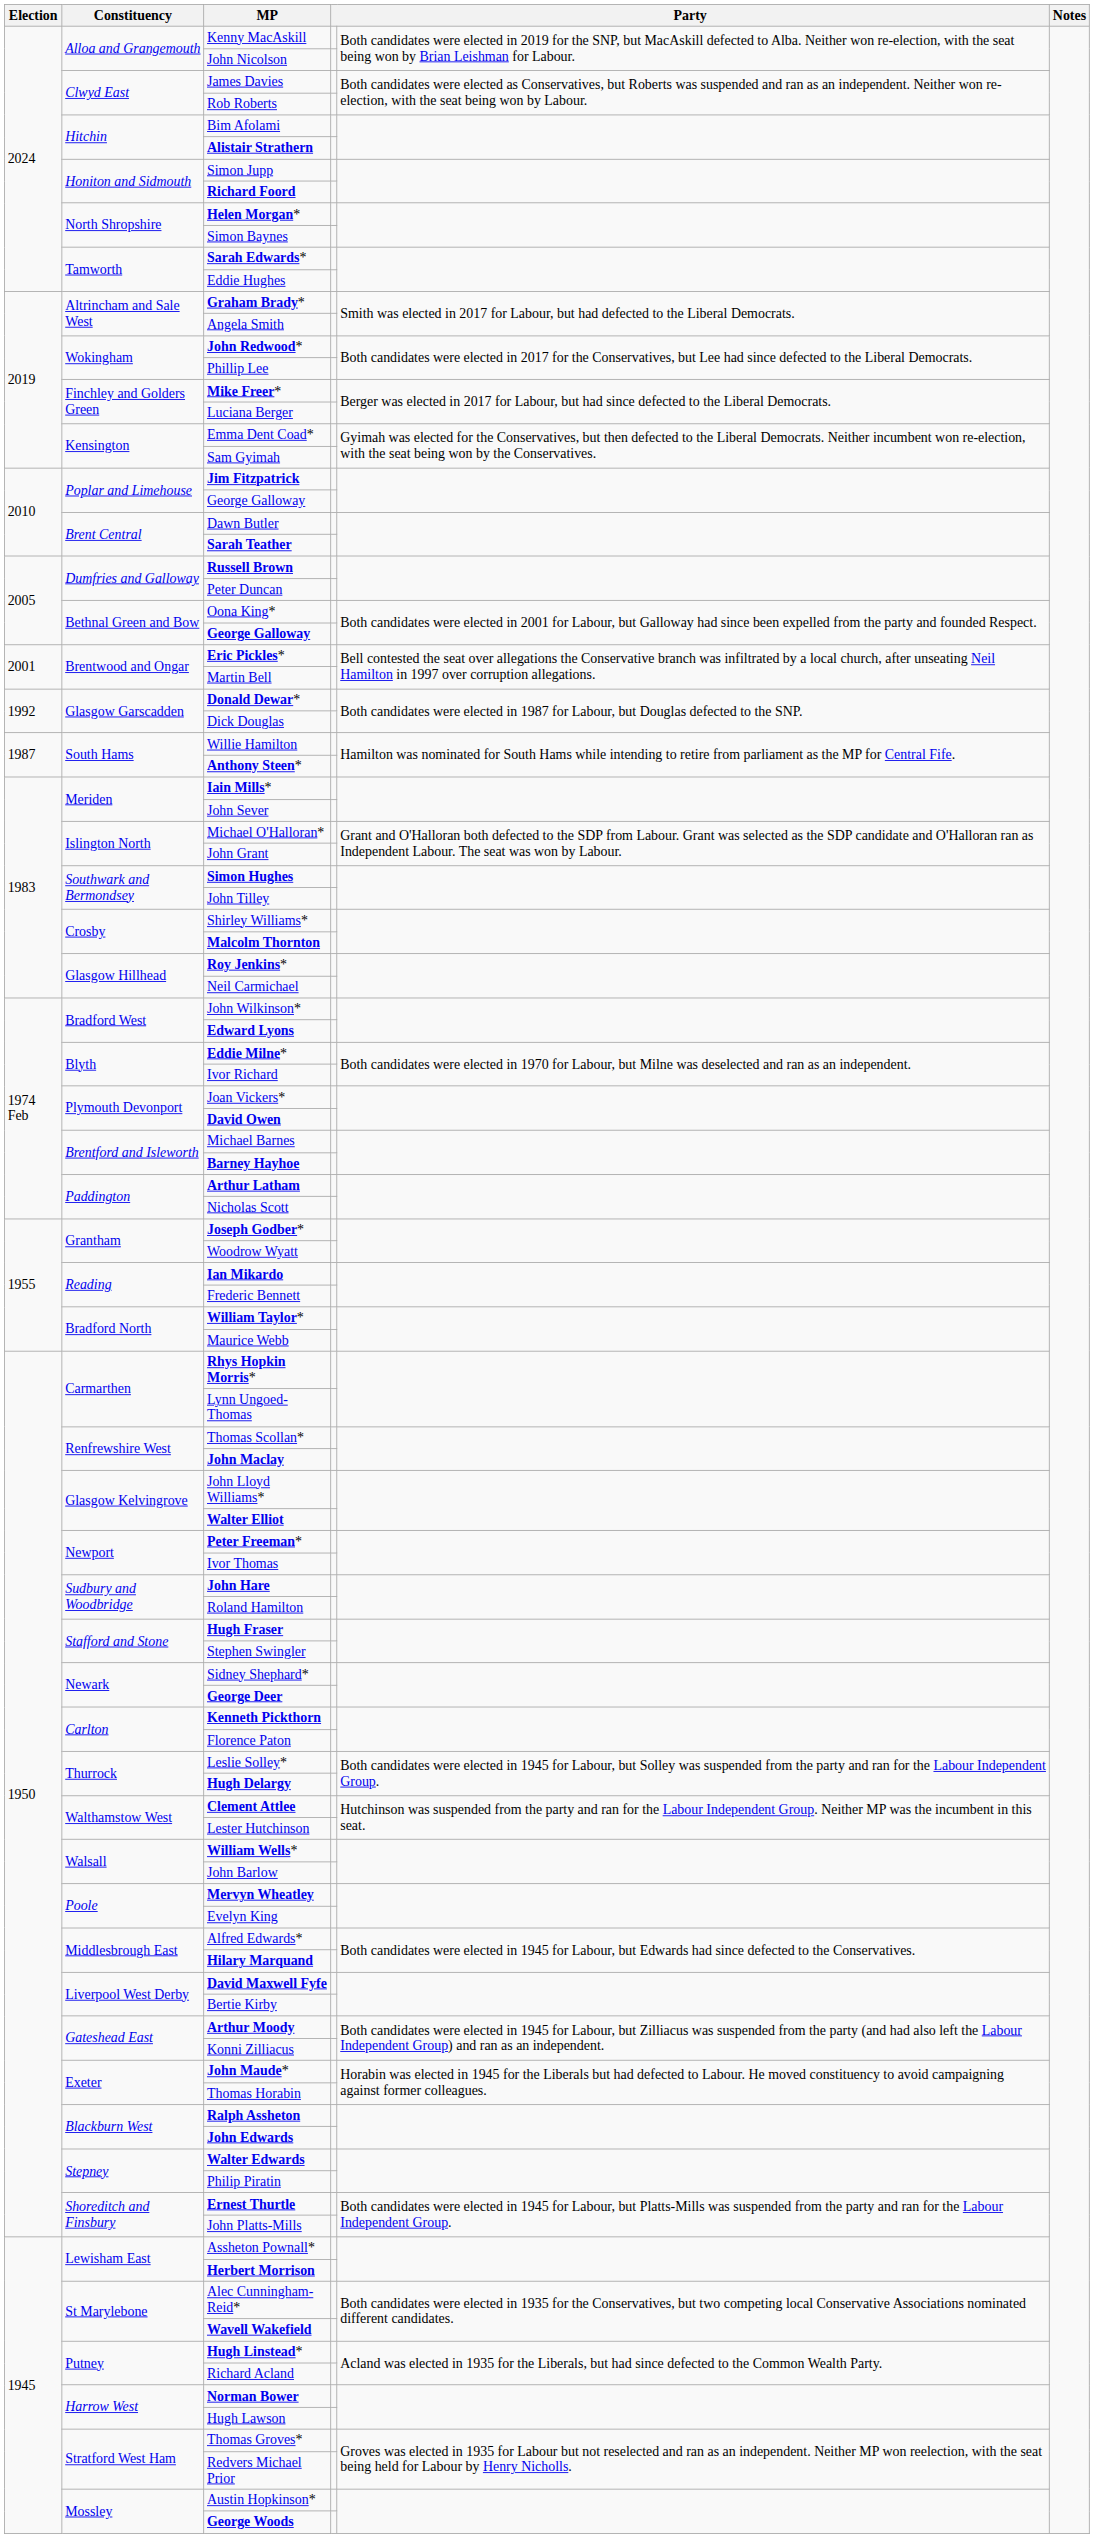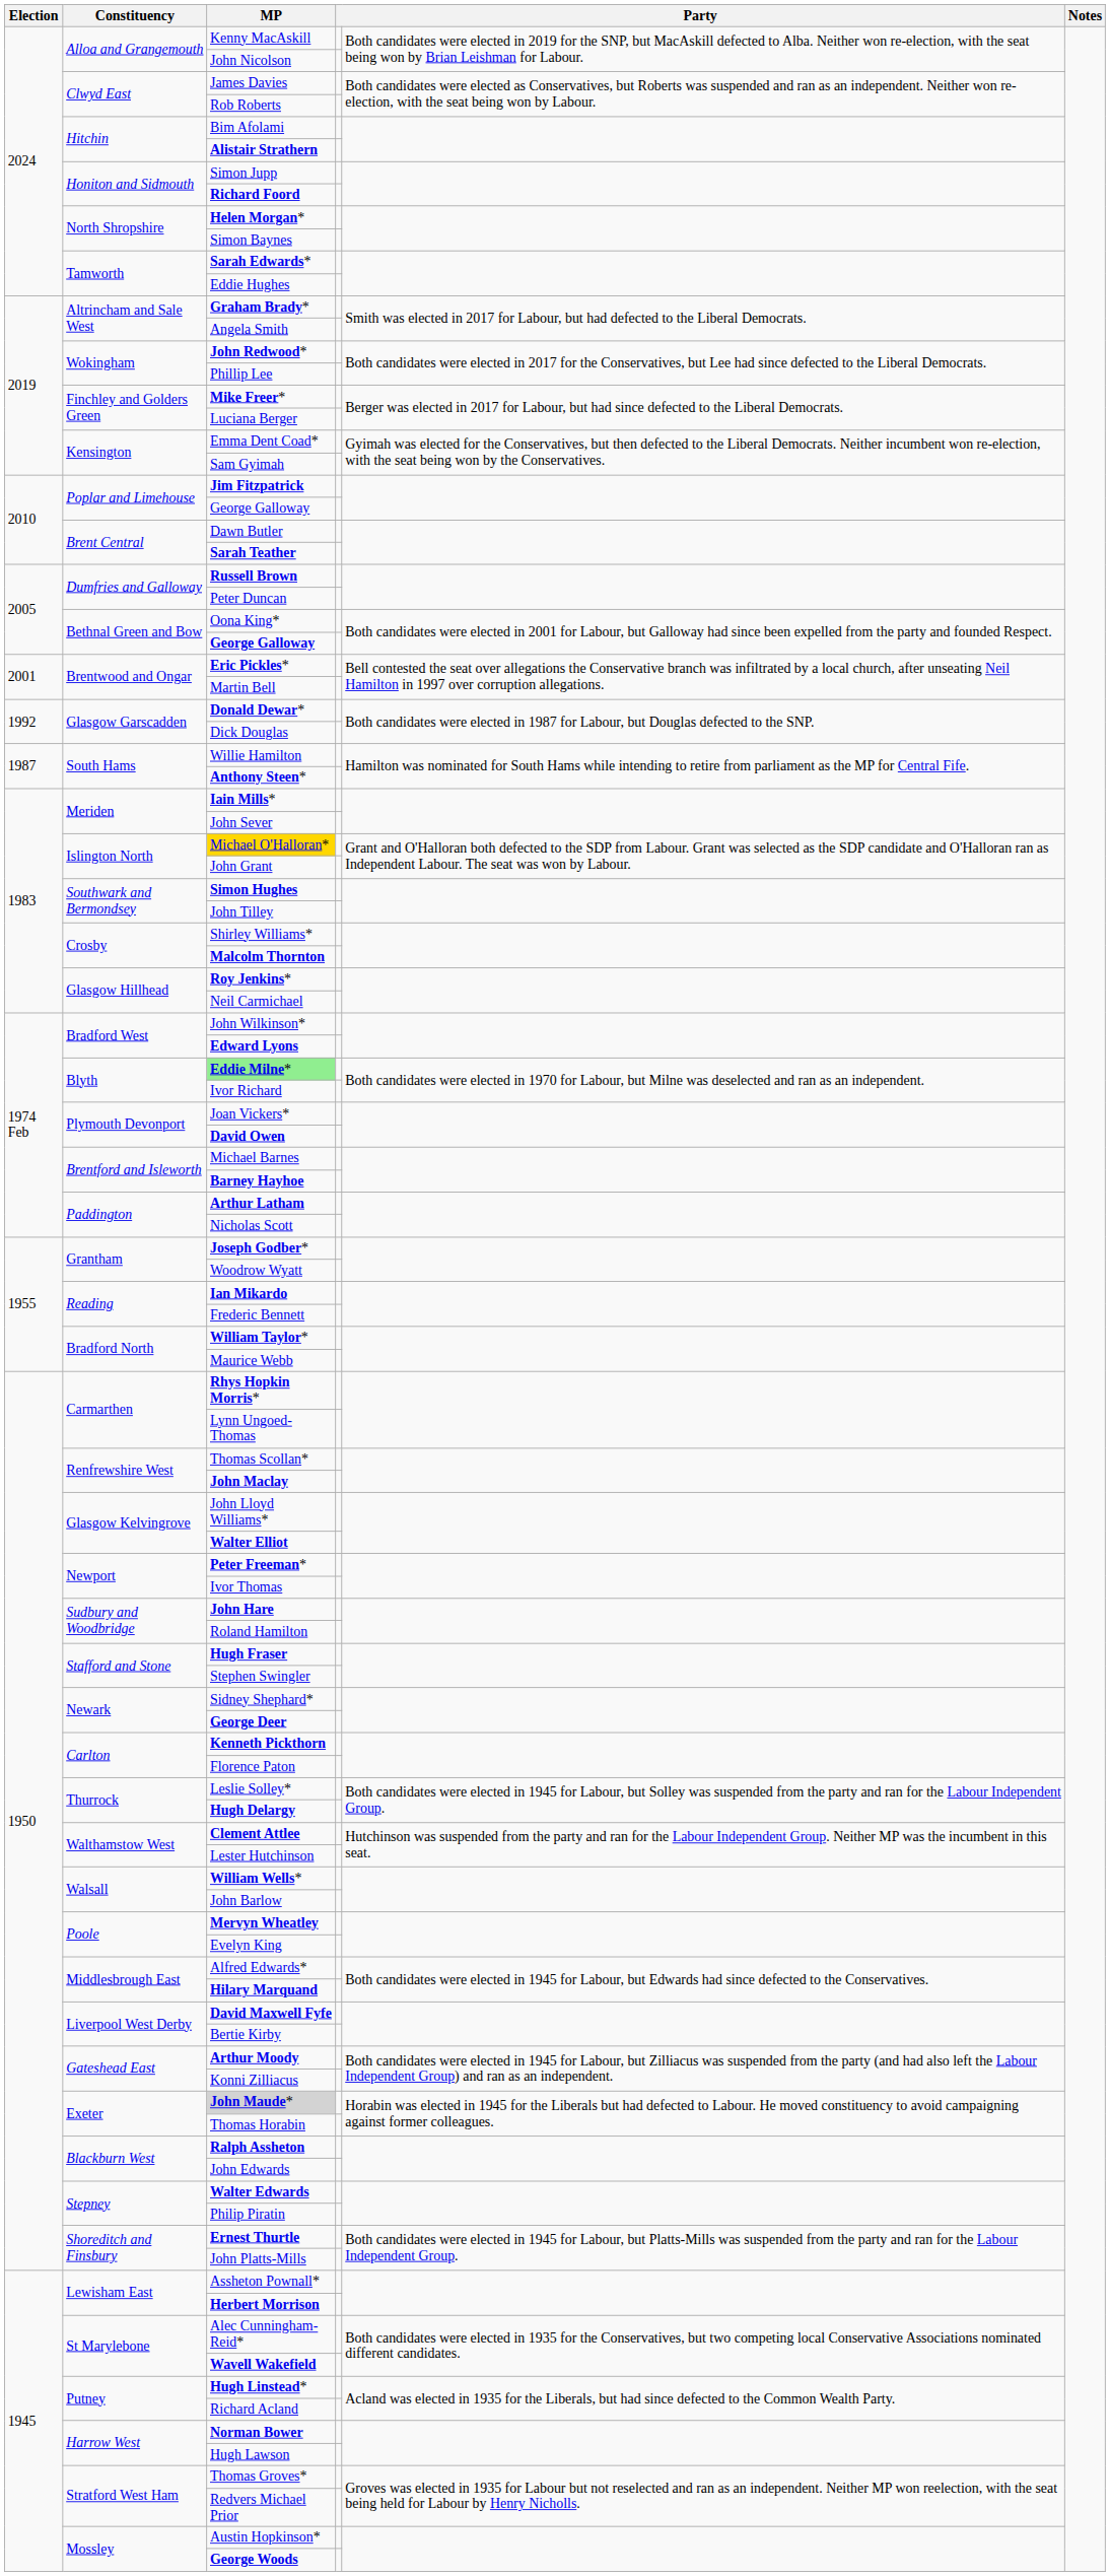Michael O'Halloran* | MP: no background -> gold background
Eddie Milne* | MP: no background -> lightgreen background
John Maude* | MP: no background -> lightgrey background
John Edwards | MP: bold -> normal
